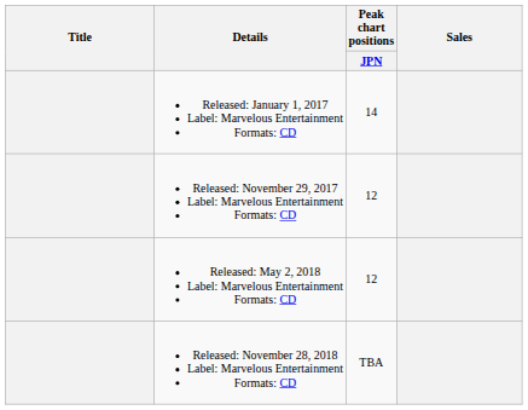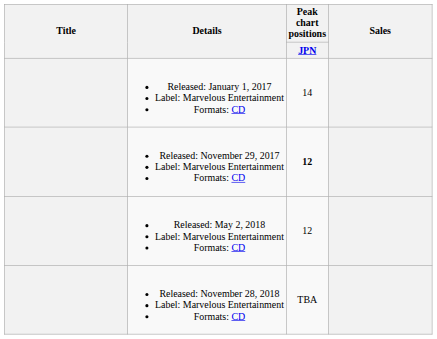row 4 | Peak chart positions / JPN: normal -> bold
